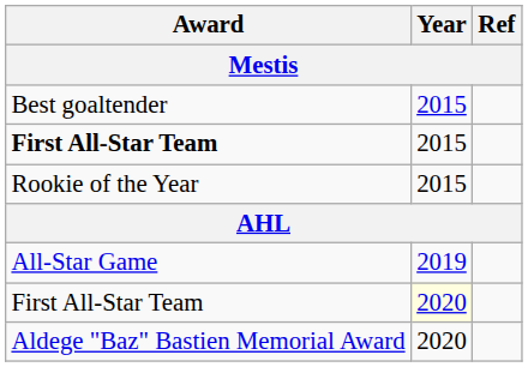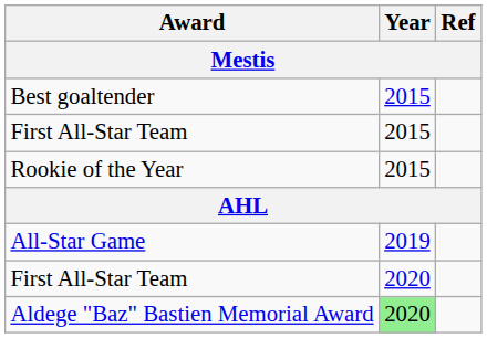First All-Star Team / 2015 | Award: bold -> normal
First All-Star Team / 2020 | Year: lightyellow background -> no background
Aldege "Baz" Bastien Memorial Award | Year: no background -> lightgreen background
